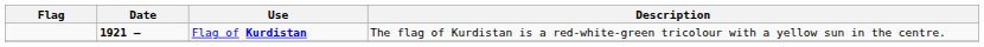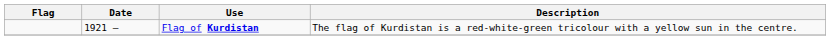Flag of Kurdistan | Date: bold -> normal
